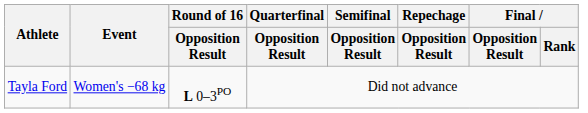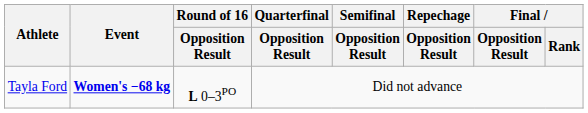Tayla Ford | Event: normal -> bold
